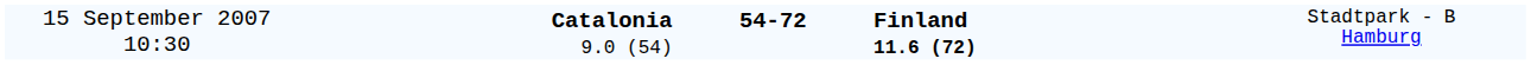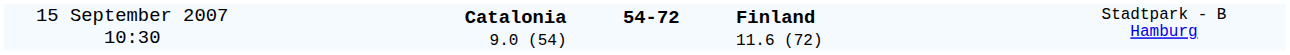9.0 (54) | column 4: bold -> normal
